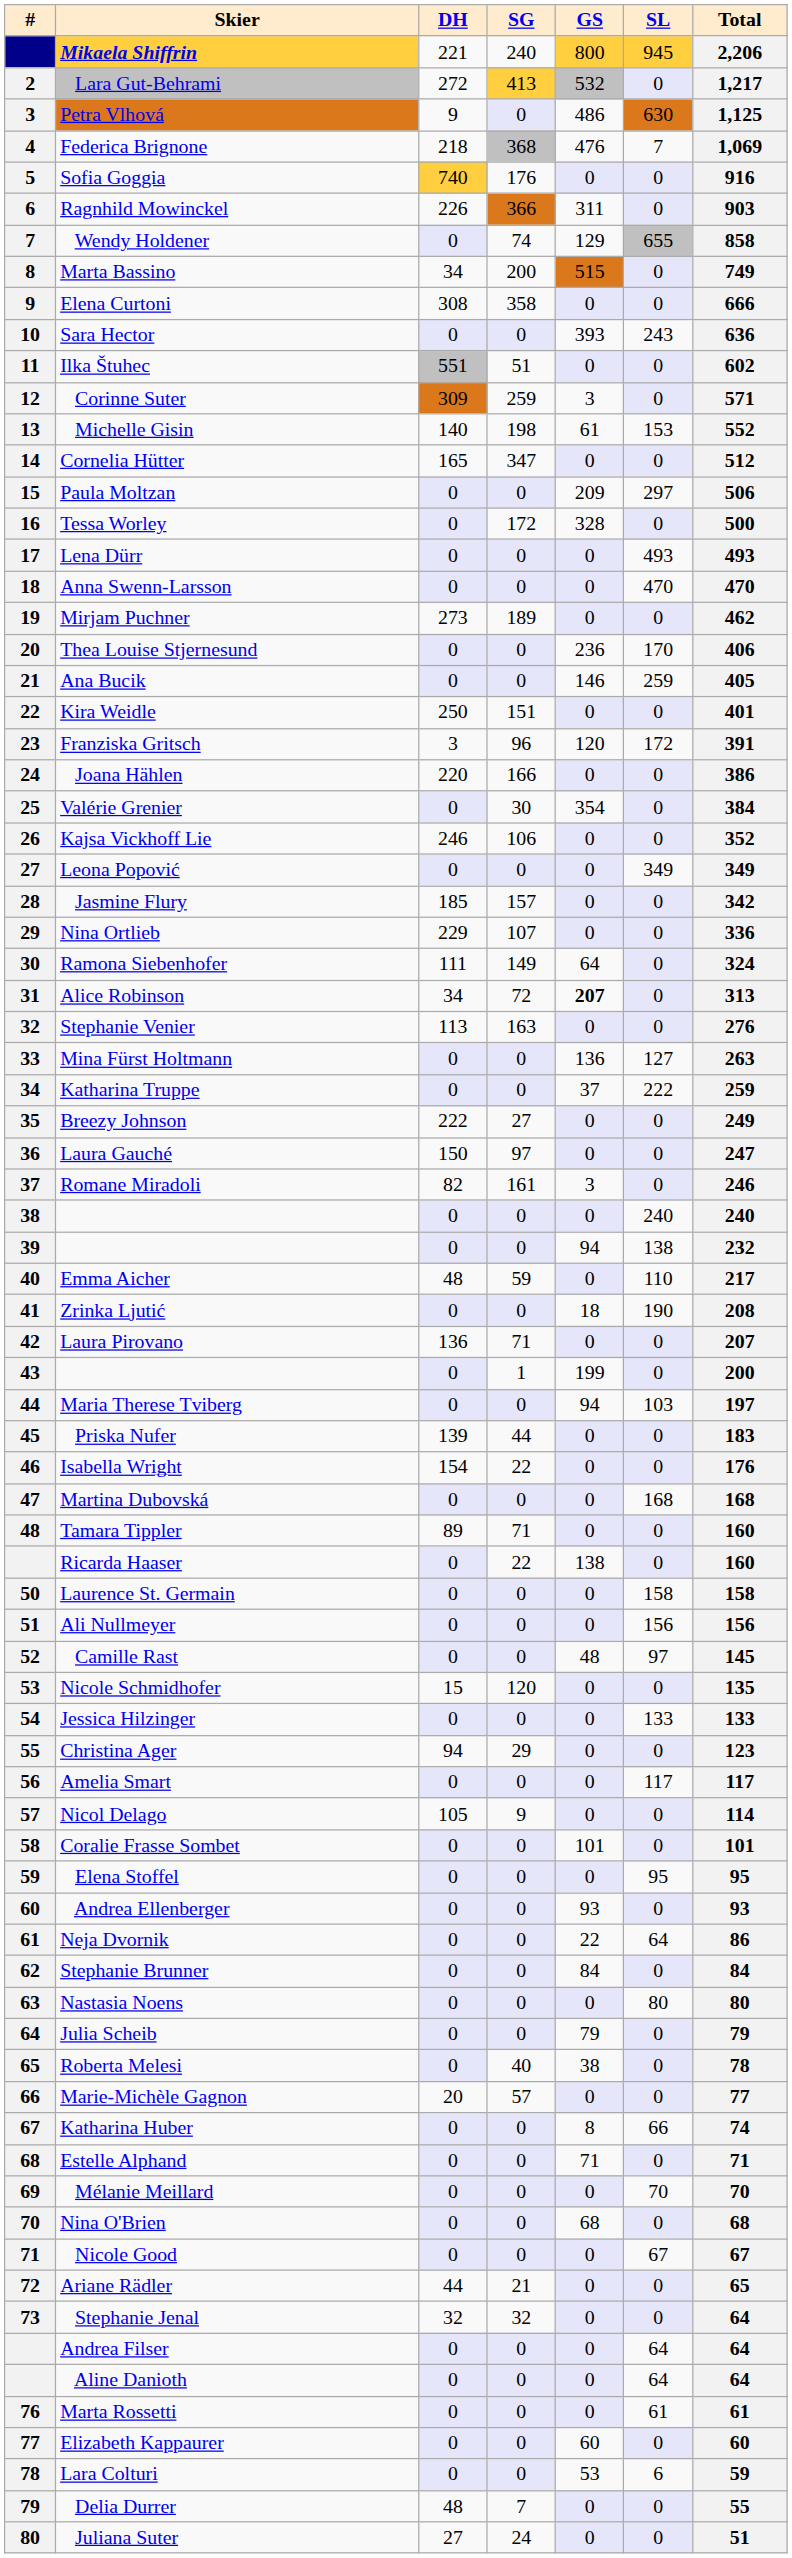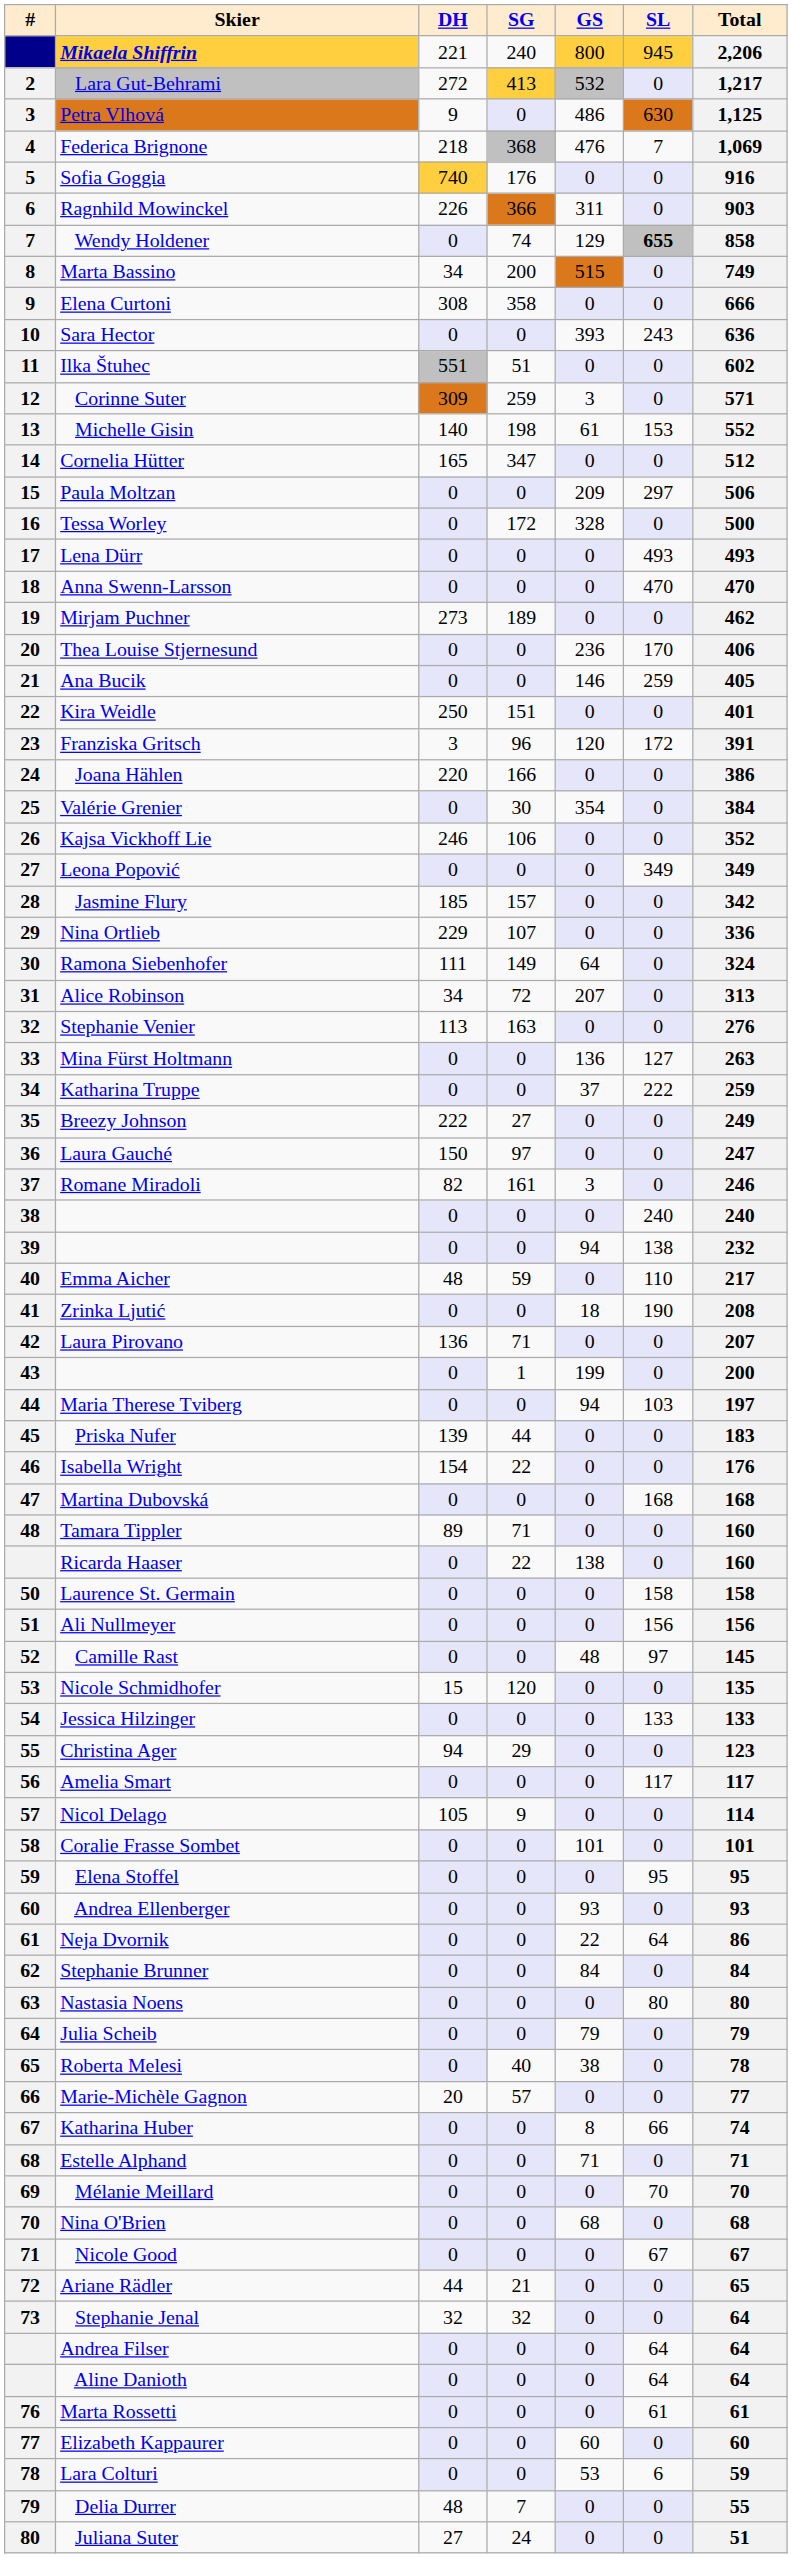Wendy Holdener | column 6: normal -> bold
Alice Robinson | column 5: bold -> normal
